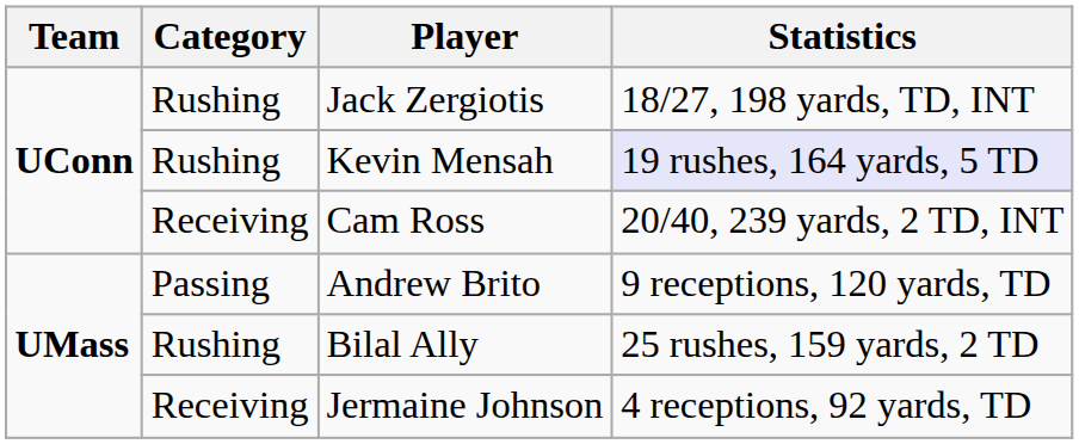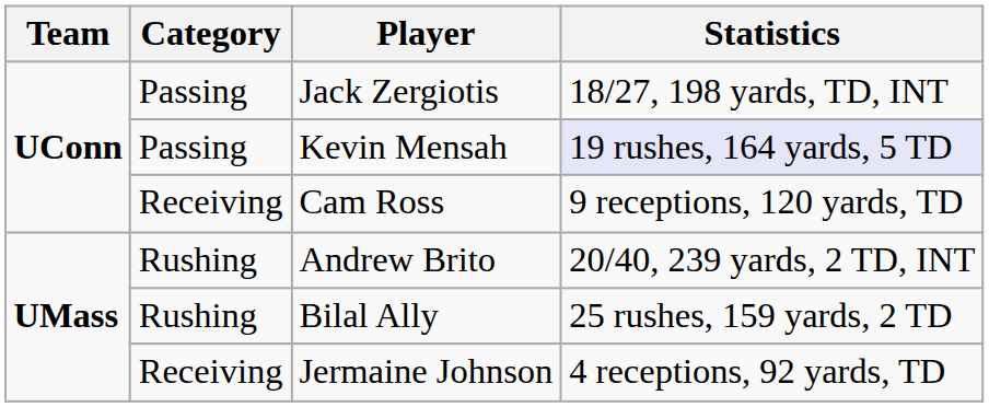Jack Zergiotis | Category: Rushing -> Passing
Kevin Mensah | Category: Rushing -> Passing
Cam Ross | Statistics: 20/40, 239 yards, 2 TD, INT -> 9 receptions, 120 yards, TD
Andrew Brito | Category: Passing -> Rushing
Andrew Brito | Statistics: 9 receptions, 120 yards, TD -> 20/40, 239 yards, 2 TD, INT
